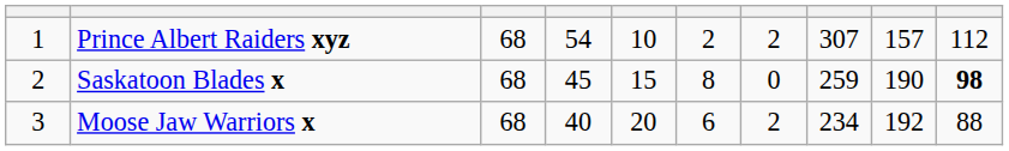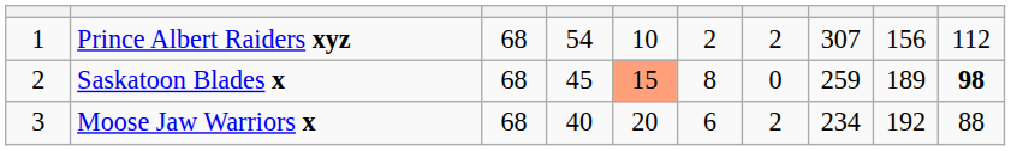Prince Albert Raiders xyz | column 9: 157 -> 156
Saskatoon Blades x | column 5: no background -> lightsalmon background
Saskatoon Blades x | column 9: 190 -> 189
